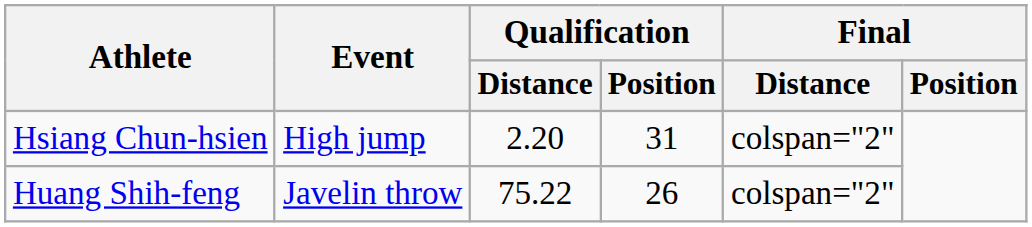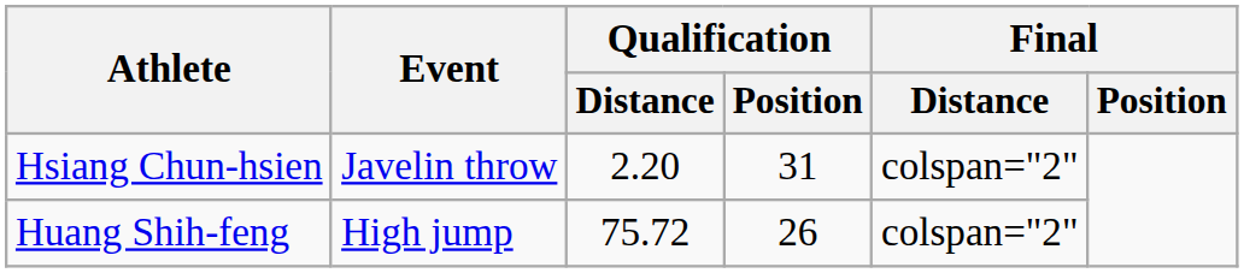Hsiang Chun-hsien | Event: High jump -> Javelin throw
Huang Shih-feng | Event: Javelin throw -> High jump
Huang Shih-feng | Qualification / Distance: 75.22 -> 75.72
